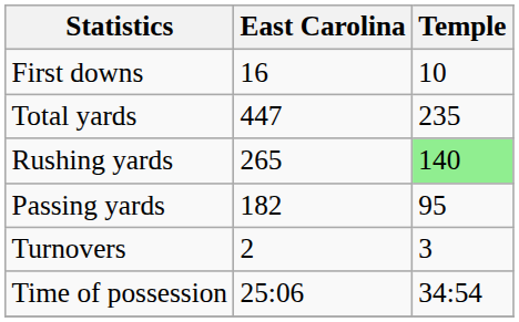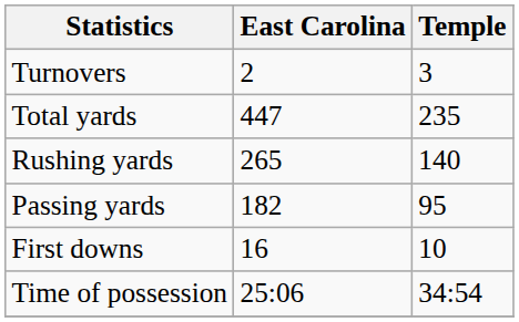rows swapped: First downs <-> Turnovers
Rushing yards | Temple: lightgreen background -> no background
